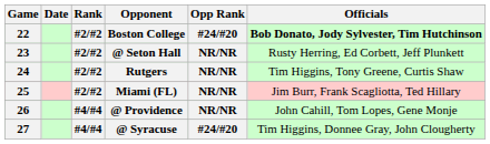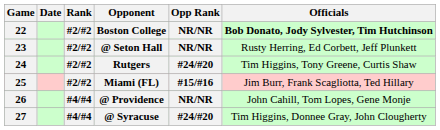Boston College | Opp Rank: #24/#20 -> NR/NR
Rutgers | Opp Rank: NR/NR -> #24/#20
Miami (FL) | Opp Rank: NR/NR -> #15/#16
